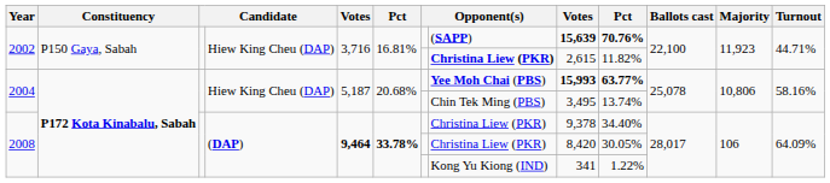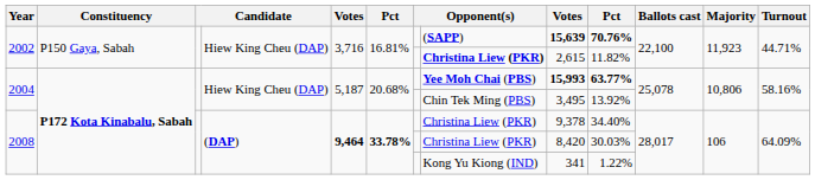row 5 | column 10: 13.74% -> 13.92%
row 7 | column 10: 30.05% -> 30.03%
